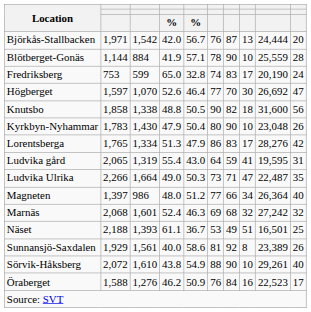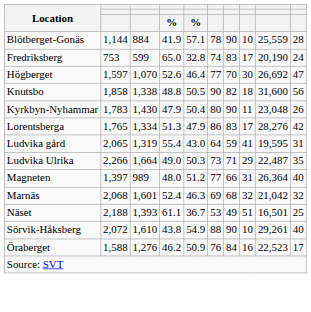- row: Björkås-Stallbacken | 1,971 | 1,542 | 42.0 | 56.7 | 76 | 87 | 13 | 24,444 | 20
Kyrkbyn-Nyhammar | column 8: 10 -> 11
Ludvika Ulrika | column 8: 47 -> 29
Magneten | column 3: 986 -> 989
Magneten | column 8: 34 -> 31
Marnäs | column 9: 27,242 -> 21,042
- row: Sunnansjö-Saxdalen | 1,929 | 1,561 | 40.0 | 58.6 | 81 | 92 | 8 | 23,389 | 26
